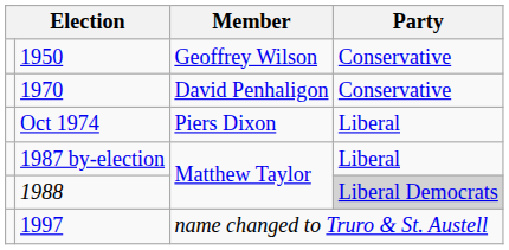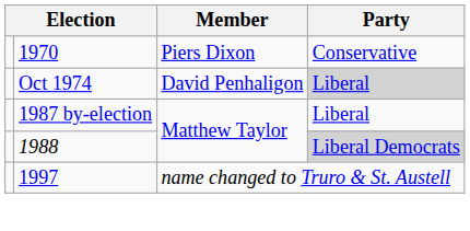- row: 1950 | Geoffrey Wilson | Conservative
1970 | Member: David Penhaligon -> Piers Dixon
Oct 1974 | Member: Piers Dixon -> David Penhaligon
Oct 1974 | Party: no background -> lightgrey background
